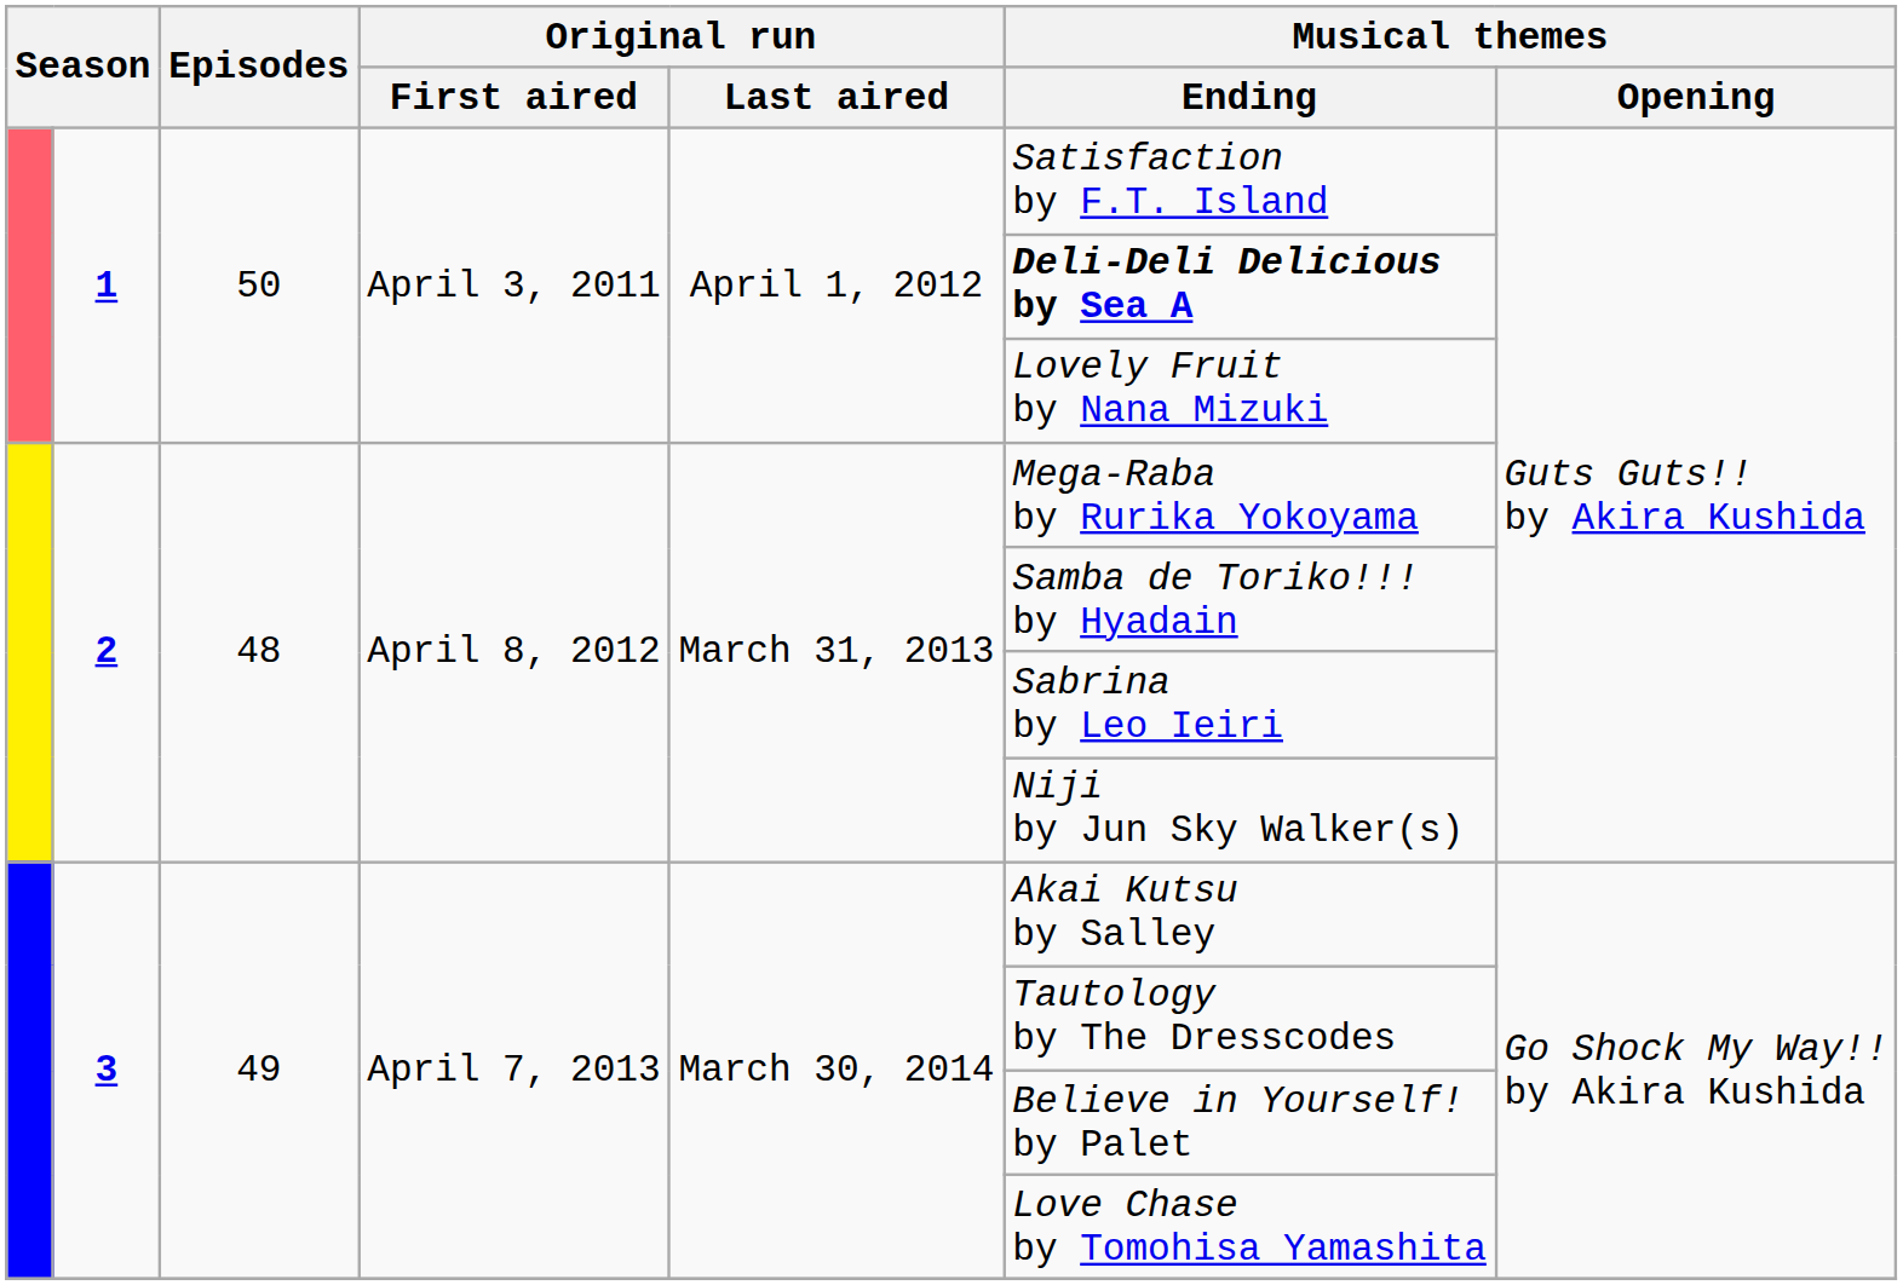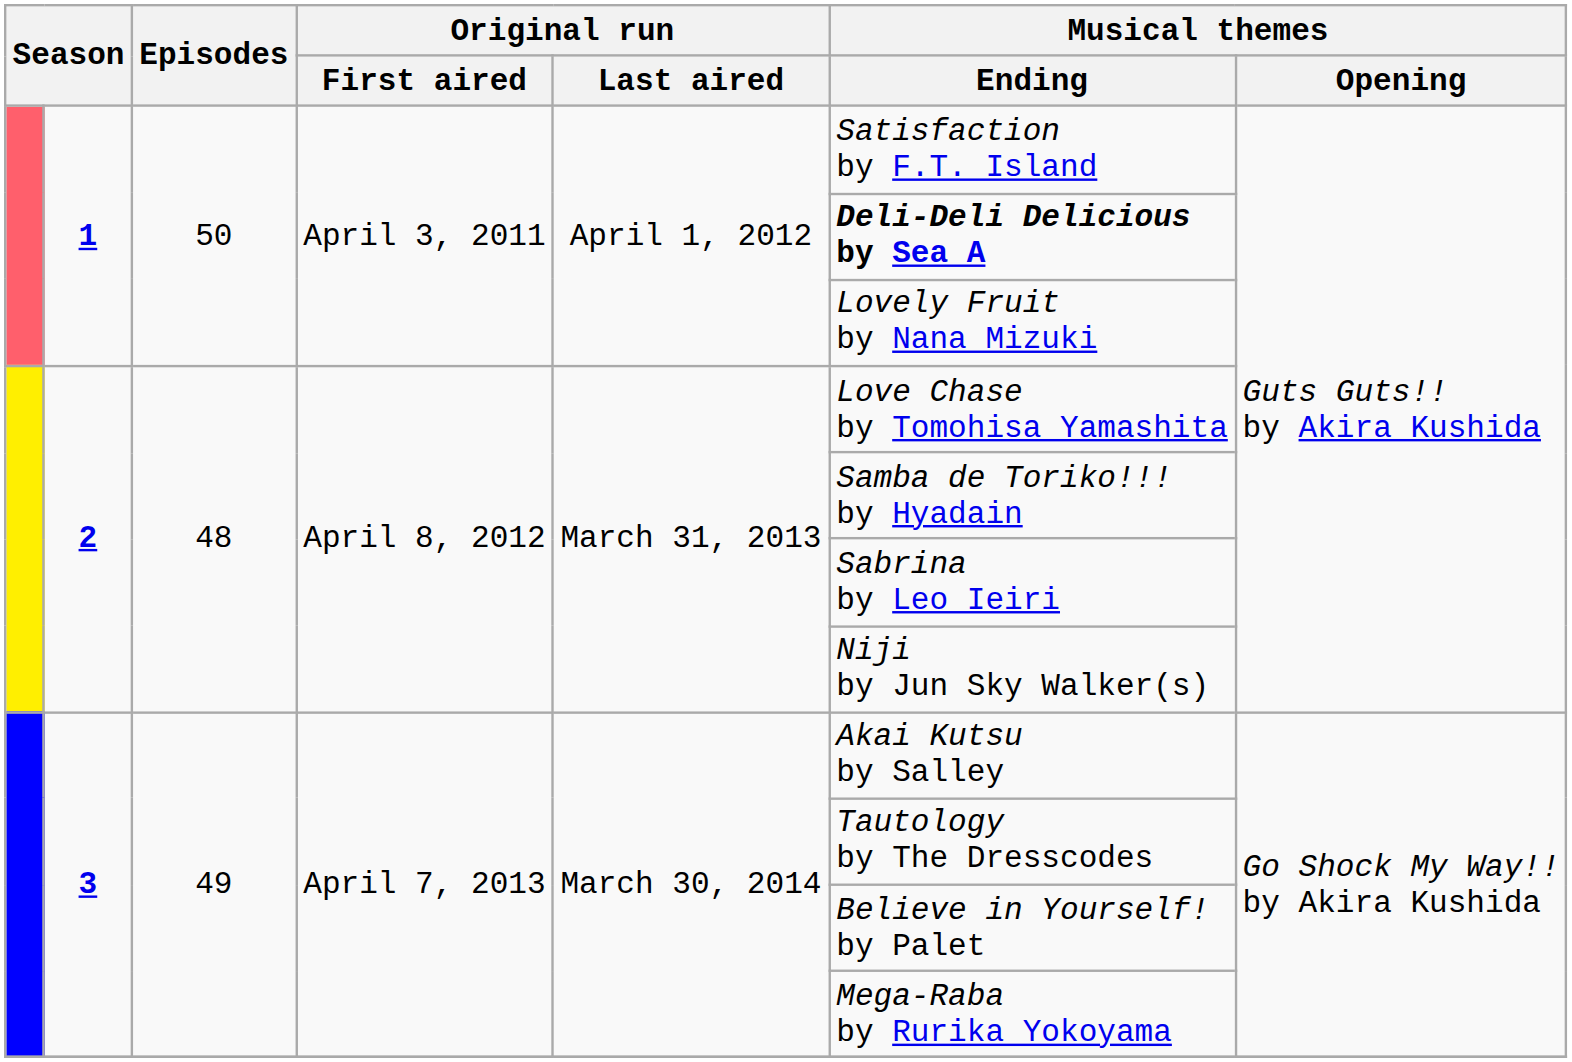row 6 | Musical themes / Ending: Mega-Raba by Rurika Yokoyama -> Love Chase by Tomohisa Yamashita
row 13 | Musical themes / Ending: Love Chase by Tomohisa Yamashita -> Mega-Raba by Rurika Yokoyama
